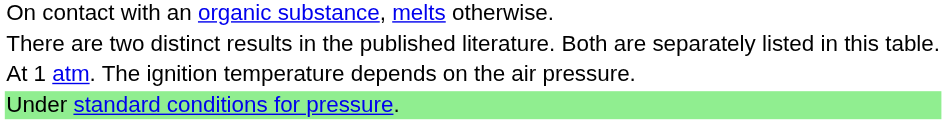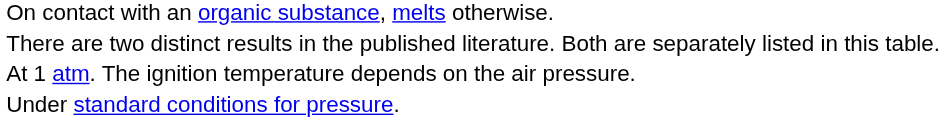row 4 | column 1: lightgreen background -> no background
